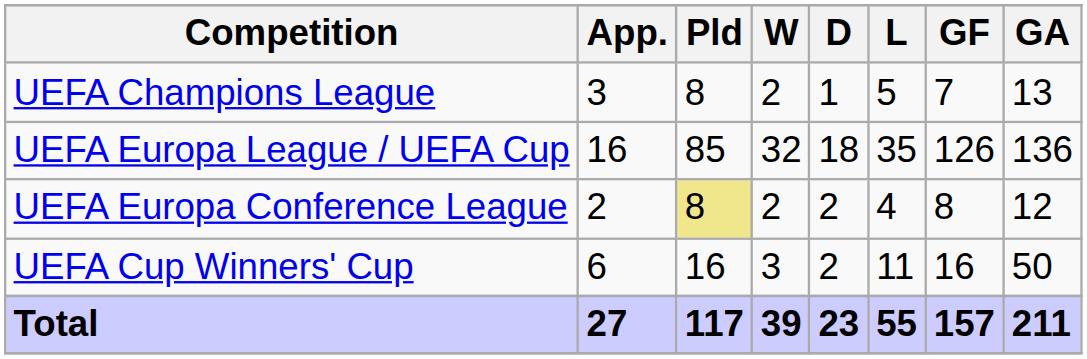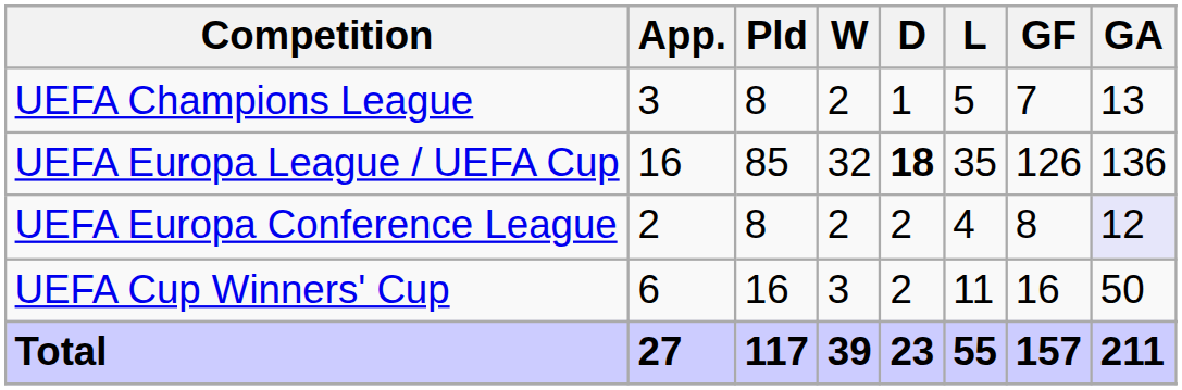UEFA Europa League / UEFA Cup | D: normal -> bold
UEFA Europa Conference League | Pld: khaki background -> no background
UEFA Europa Conference League | GA: no background -> lavender background
